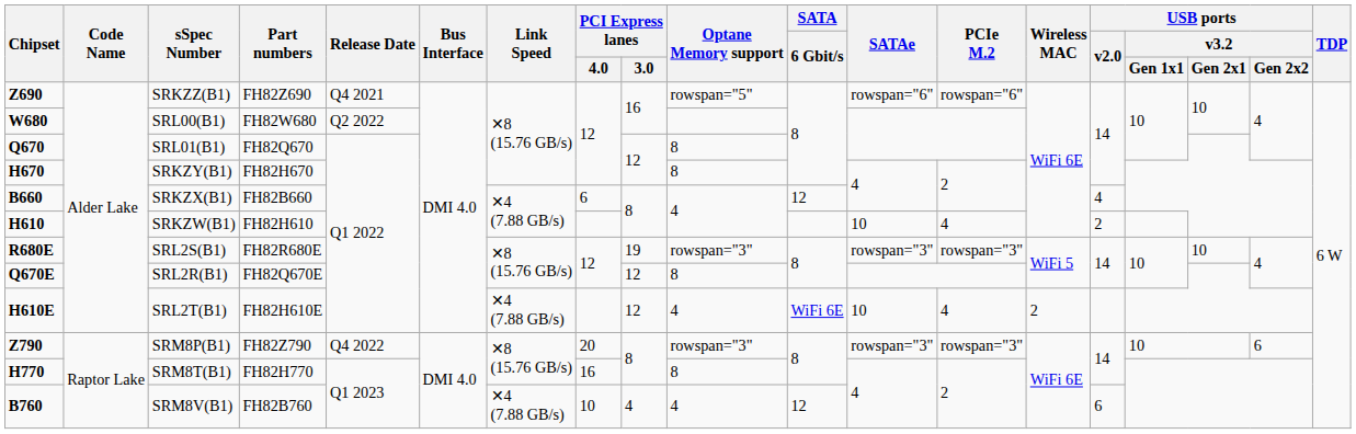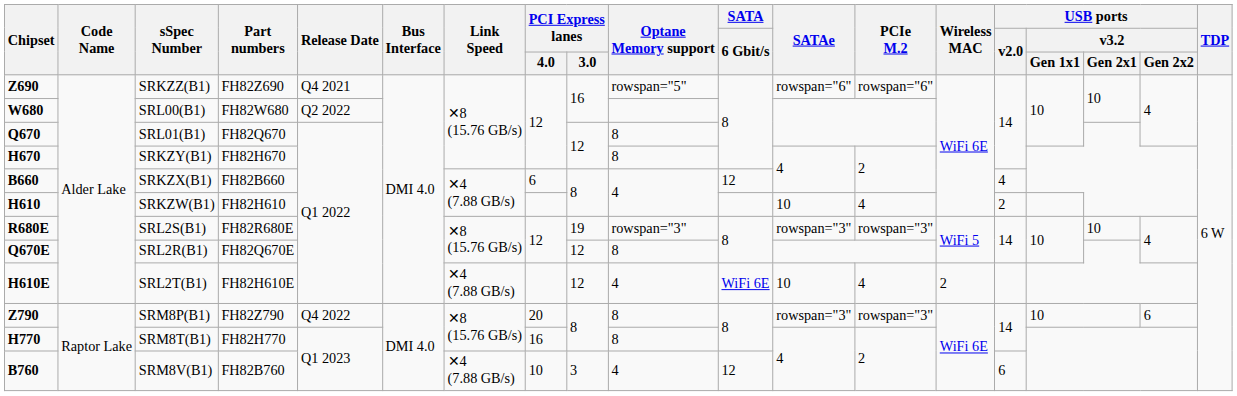SRM8P(B1) | Optane Memory support: rowspan="3" -> 8
SRM8V(B1) | PCI Express lanes / 3.0: 4 -> 3
